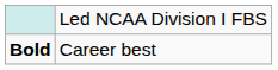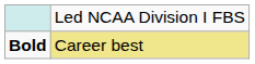row 2 | column 2: no background -> khaki background
